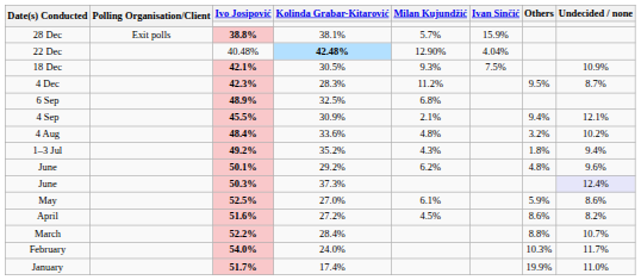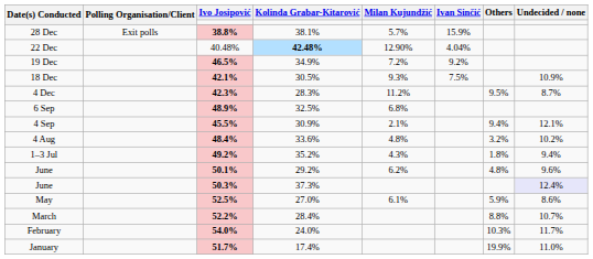+ row: 19 Dec | 46.5% | 34.9% | 7.2% | 9.2%
- row: April | 51.6% | 27.2% | 4.5% | 8.6% | 8.2%
